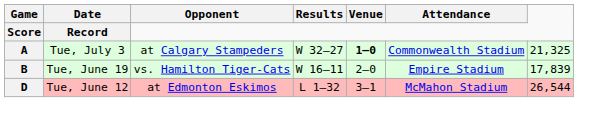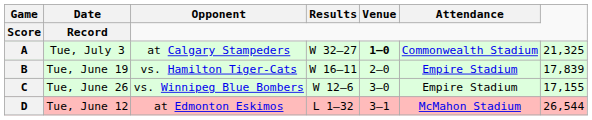+ row: C | Tue, June 26 | vs. Winnipeg Blue Bombers | W 12–6 | 3–0 | Empire Stadium | 17,155
